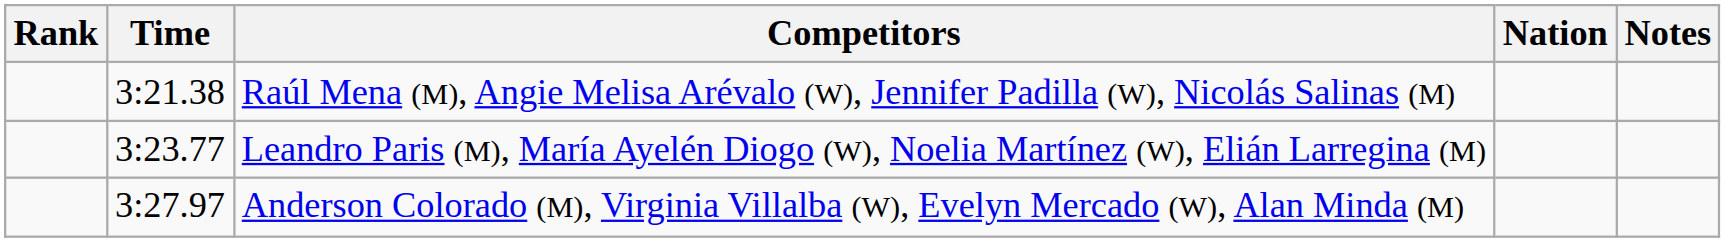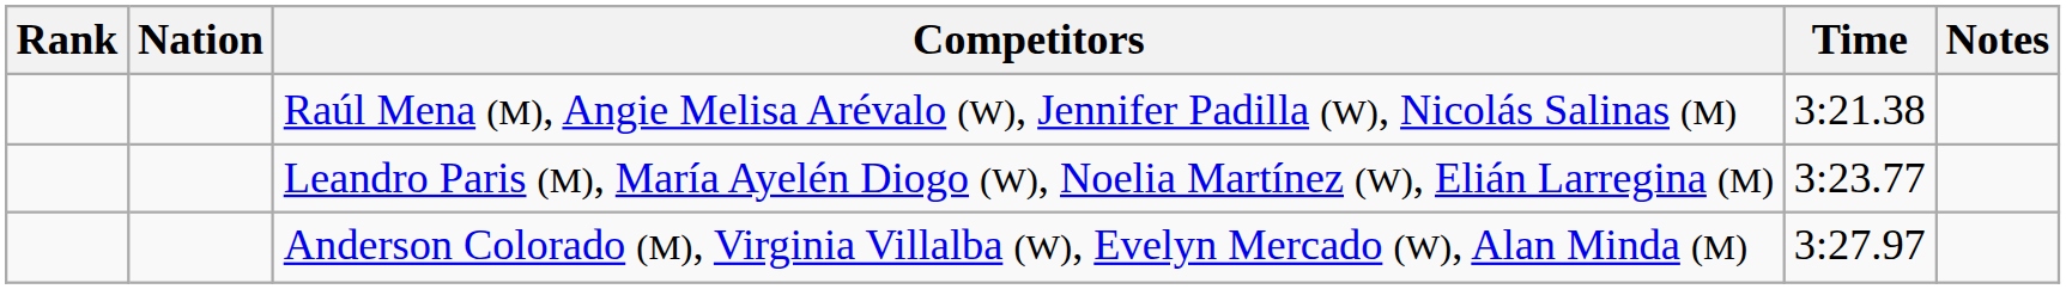columns swapped: Nation <-> Time
